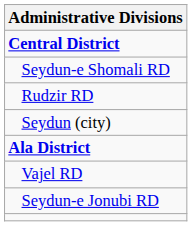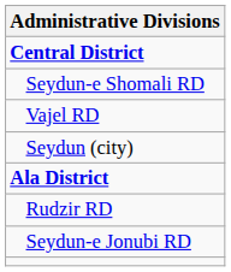row 4 | column 1: Rudzir RD -> Vajel RD
row 7 | column 1: Vajel RD -> Rudzir RD
